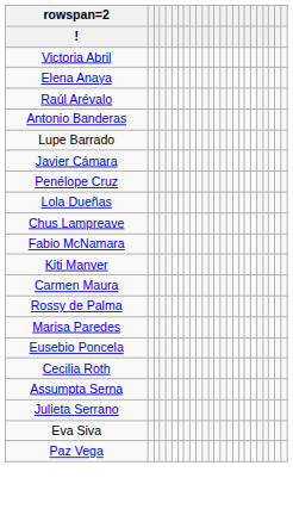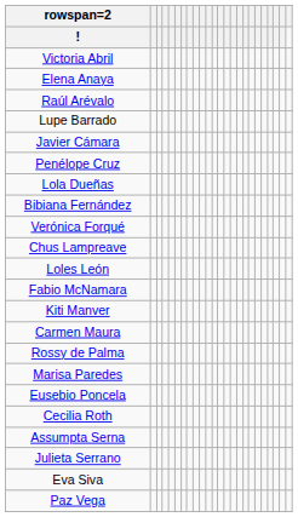- row: Antonio Banderas
+ row: Bibiana Fernández
+ row: Verónica Forqué
+ row: Loles León
